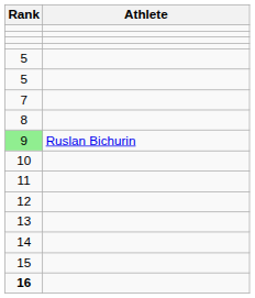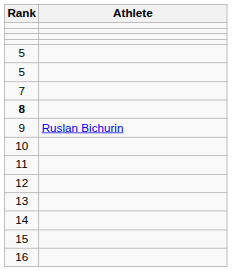row 9 | Rank: normal -> bold
row 10 | Rank: lightgreen background -> no background
row 17 | Rank: bold -> normal
